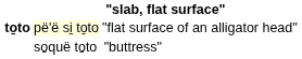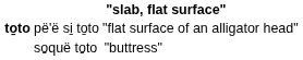pë'ë si̱ to̱to | column 2: lightyellow background -> no background
